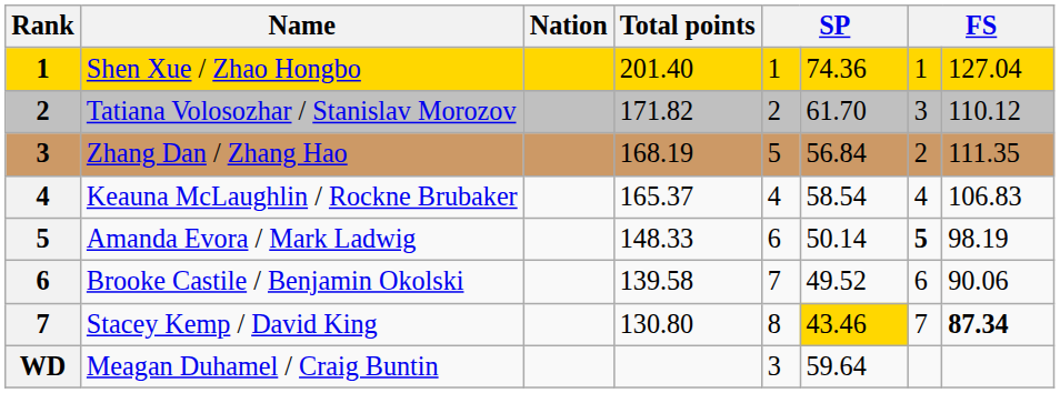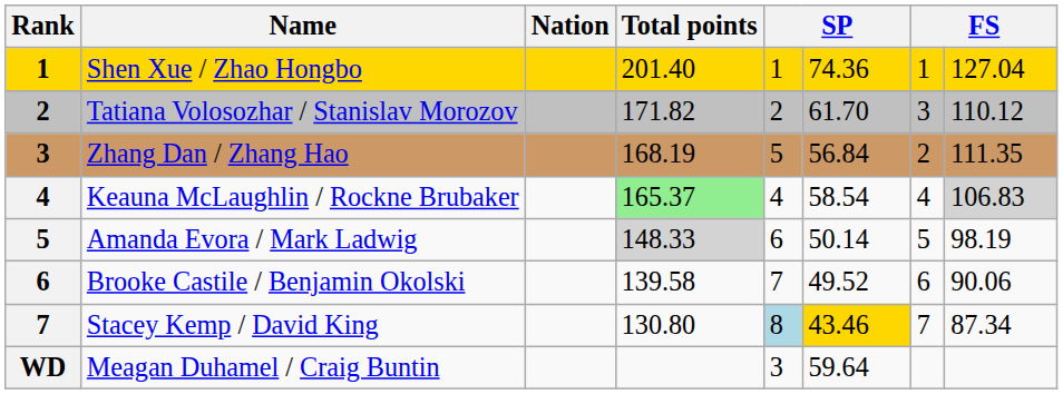Keauna McLaughlin / Rockne Brubaker | Total points: no background -> lightgreen background
Keauna McLaughlin / Rockne Brubaker | column 8: no background -> lightgrey background
Amanda Evora / Mark Ladwig | Total points: no background -> lightgrey background
Amanda Evora / Mark Ladwig | column 7: bold -> normal
Stacey Kemp / David King | column 5: no background -> lightblue background
Stacey Kemp / David King | column 8: bold -> normal
